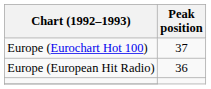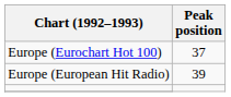row 3 | Peak position: 36 -> 39
